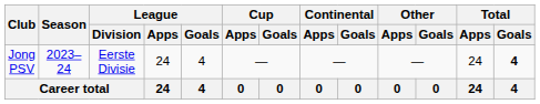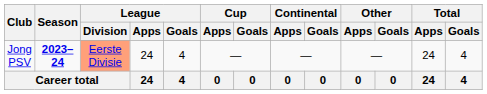Jong PSV | Season: normal -> bold
Jong PSV | League / Division: no background -> lightsalmon background
Jong PSV | Total / Goals: bold -> normal
